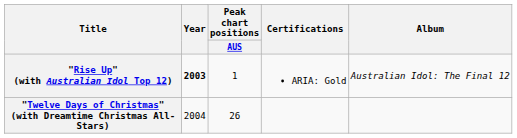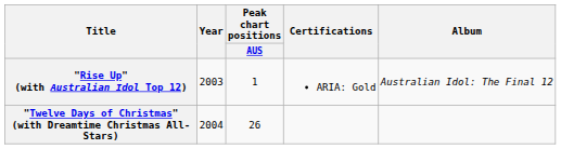"Rise Up" (with Australian Idol Top 12) | Year: bold -> normal
